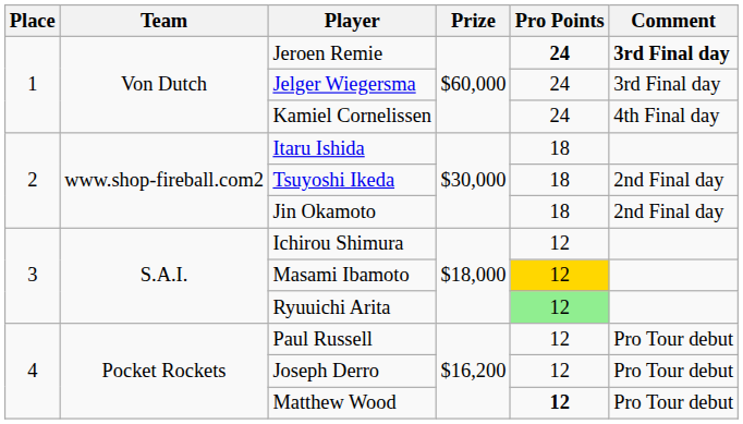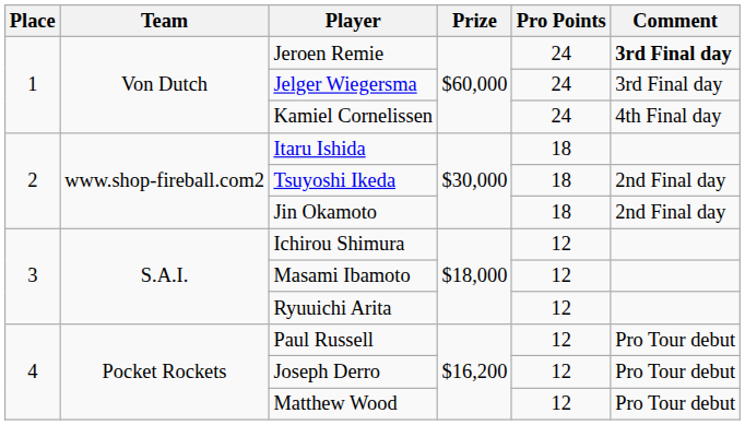Jeroen Remie | Pro Points: bold -> normal
Masami Ibamoto | Pro Points: gold background -> no background
Ryuuichi Arita | Pro Points: lightgreen background -> no background
Matthew Wood | Pro Points: bold -> normal
